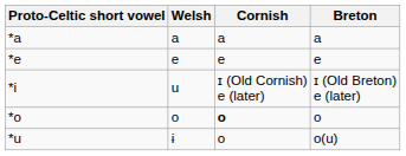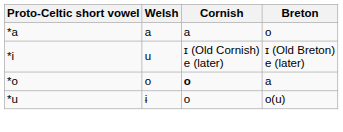*a | Breton: a -> o
- row: *e | e | e | e
*o | Breton: o -> a
